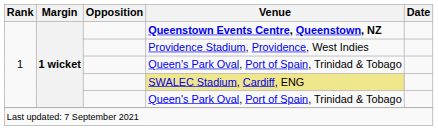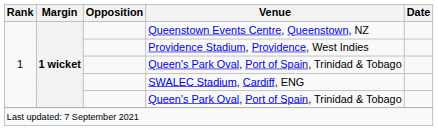Queenstown Events Centre, Queenstown, NZ | Venue: bold -> normal
SWALEC Stadium, Cardiff, ENG | Venue: khaki background -> no background
